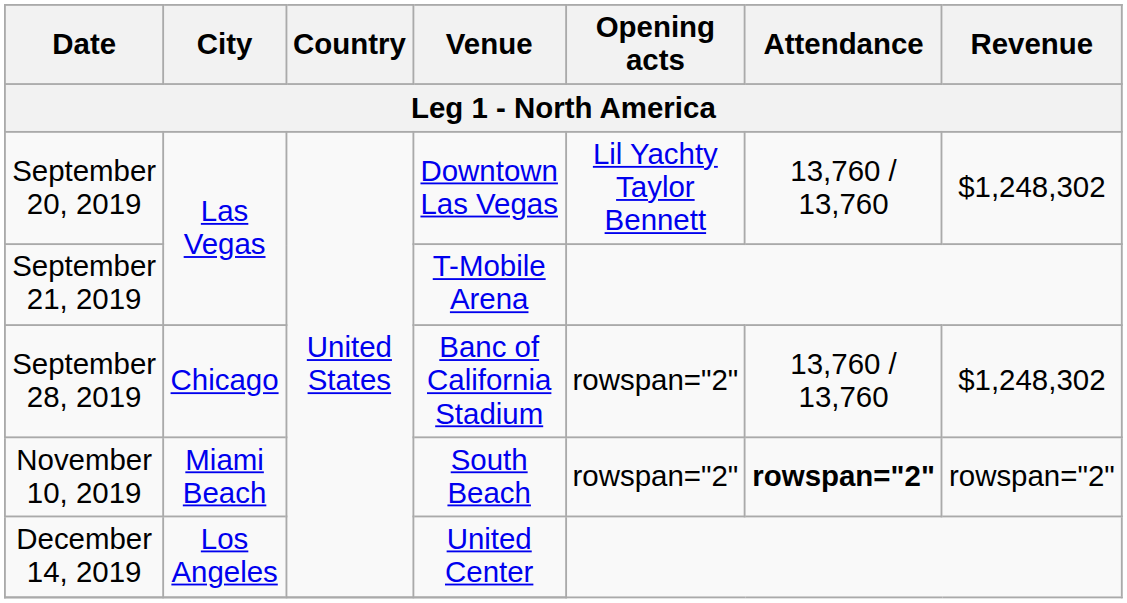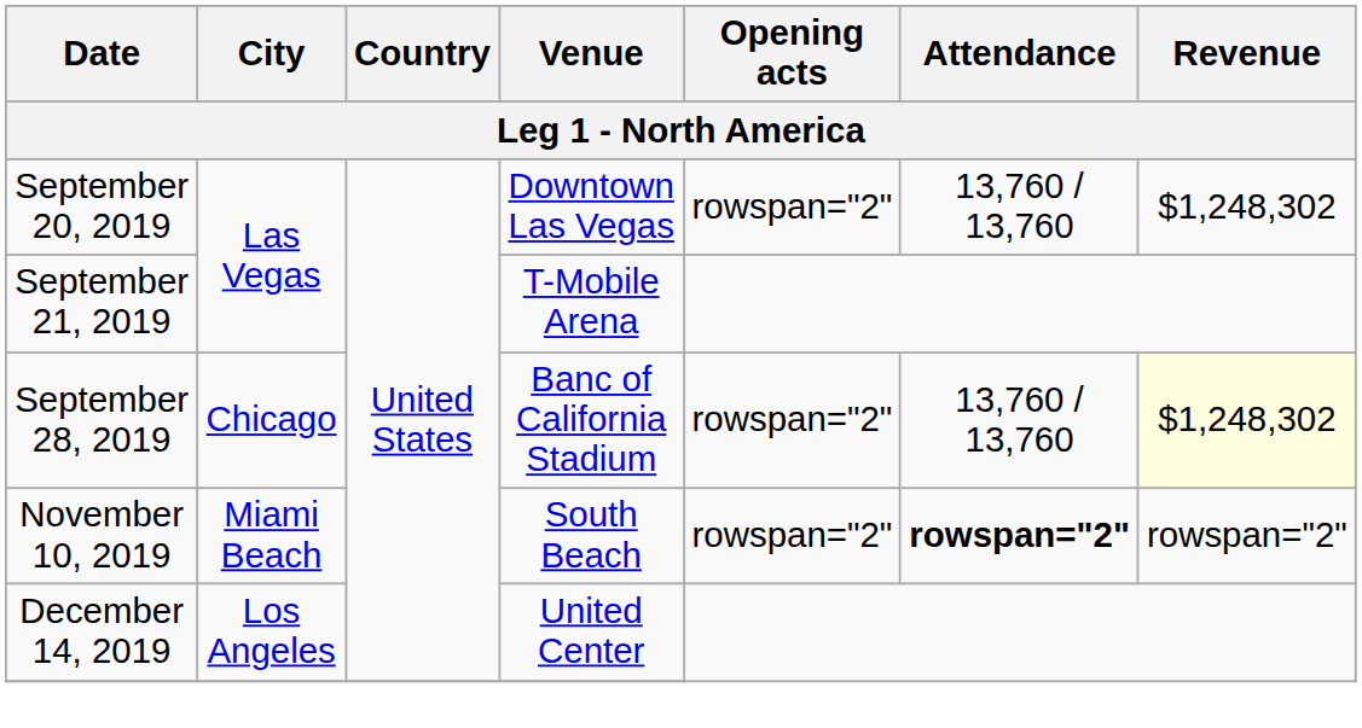September 20, 2019 | Opening acts: Lil Yachty Taylor Bennett -> rowspan="2"
September 28, 2019 | Revenue: no background -> lightyellow background
